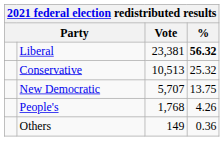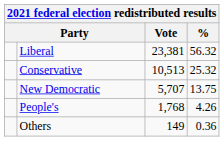Liberal | %: bold -> normal
